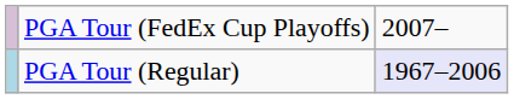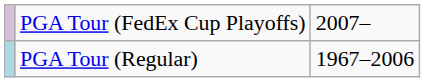PGA Tour (Regular) | column 3: lavender background -> no background
